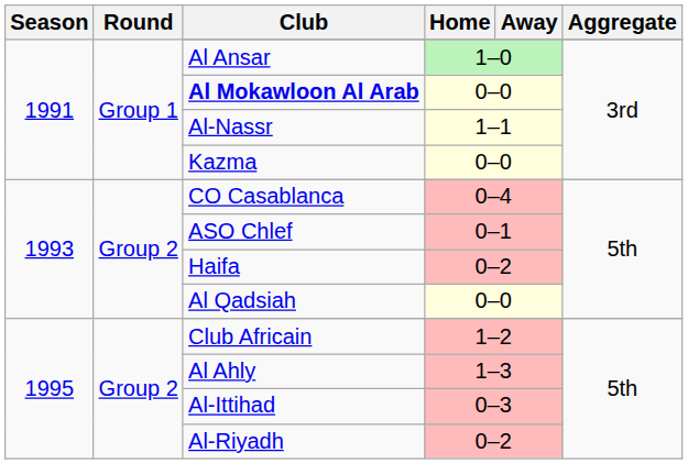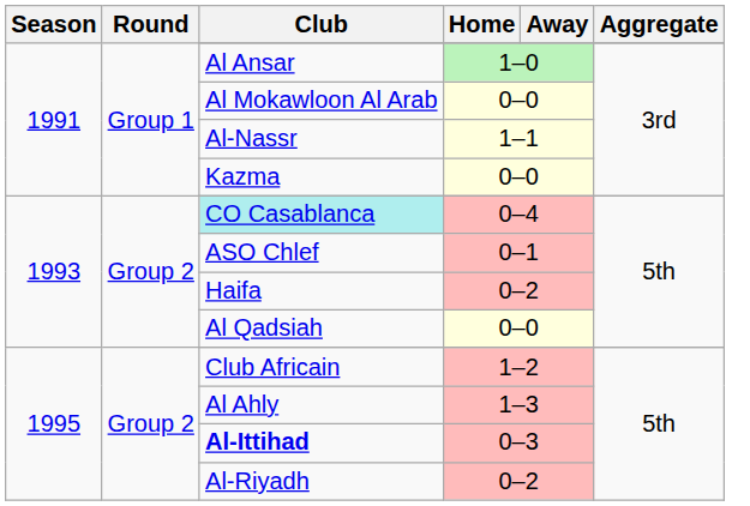Al Mokawloon Al Arab | Club: bold -> normal
CO Casablanca | Club: no background -> paleturquoise background
Al-Ittihad | Club: normal -> bold
